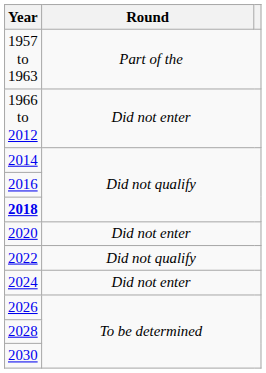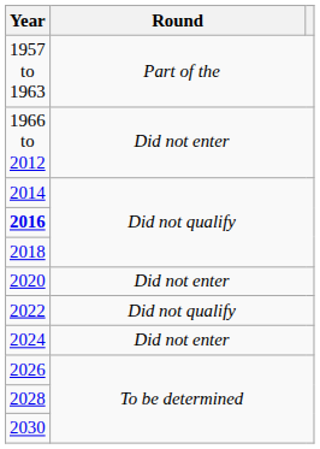2016 | Year: normal -> bold
2018 | Year: bold -> normal
